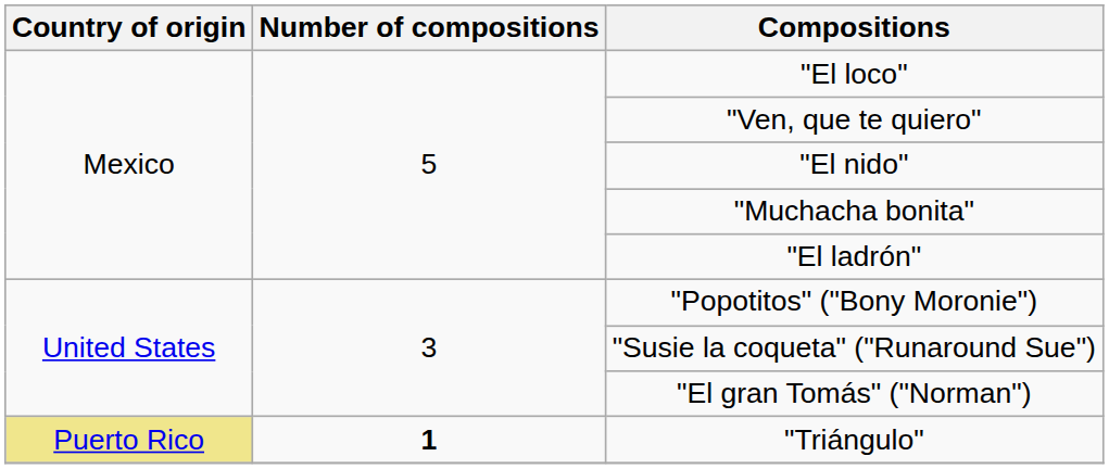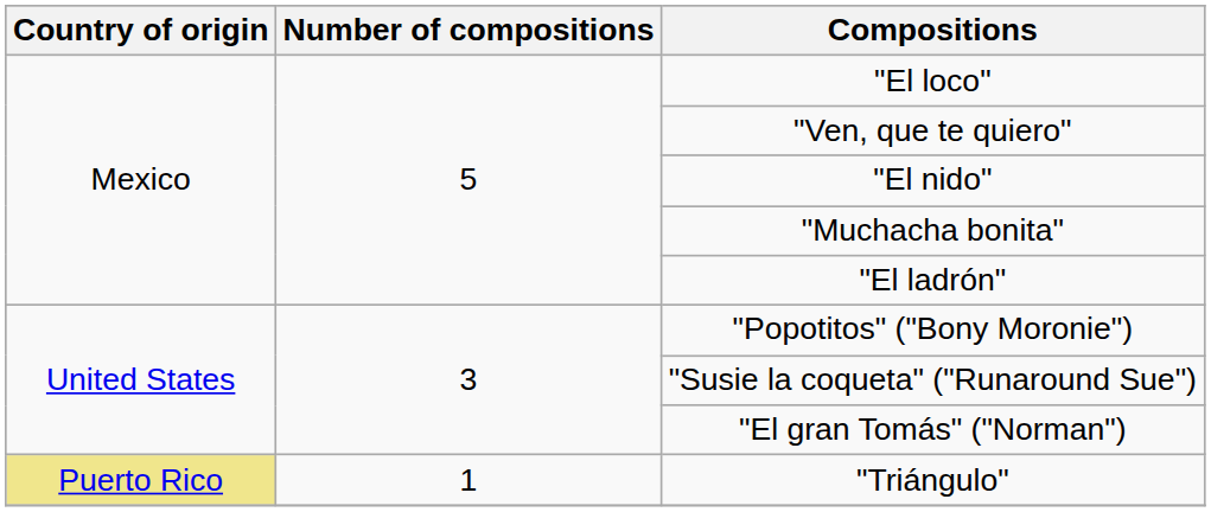"Triángulo" | Number of compositions: bold -> normal
